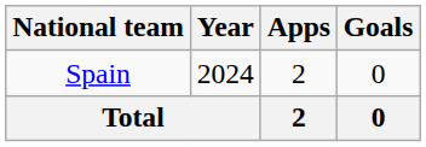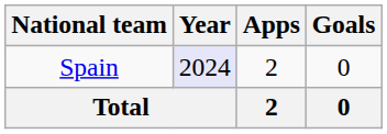Spain | Year: no background -> lavender background
